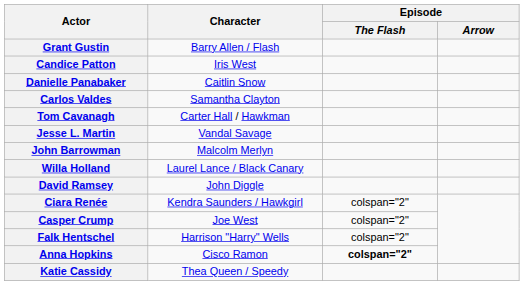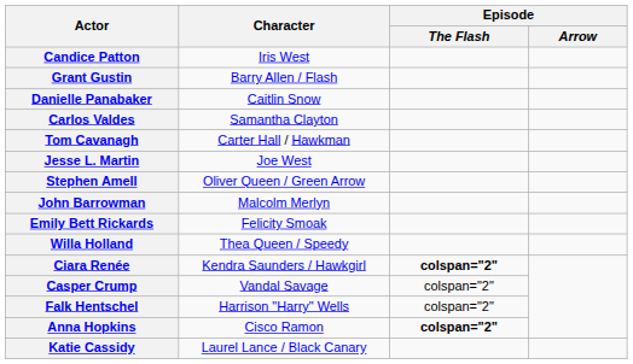rows swapped: Grant Gustin <-> Candice Patton
Jesse L. Martin | Character: Vandal Savage -> Joe West
+ row: Stephen Amell | Oliver Queen / Green Arrow
+ row: Emily Bett Rickards | Felicity Smoak
Willa Holland | Character: Laurel Lance / Black Canary -> Thea Queen / Speedy
- row: David Ramsey | John Diggle
Ciara Renée | Episode / The Flash: normal -> bold
Casper Crump | Character: Joe West -> Vandal Savage
Katie Cassidy | Character: Thea Queen / Speedy -> Laurel Lance / Black Canary
